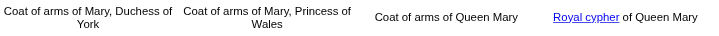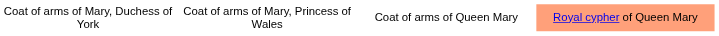Coat of arms of Mary, Duchess of York | column 4: no background -> lightsalmon background
